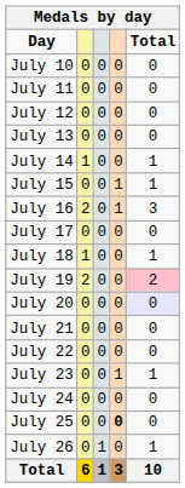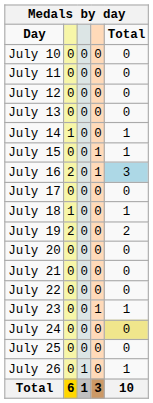July 16 | Total: no background -> lightblue background
July 19 | Total: pink background -> no background
July 20 | Total: lavender background -> no background
July 24 | Total: no background -> khaki background
July 25 | column 4: bold -> normal
